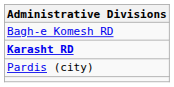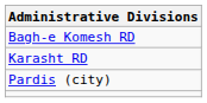row 3 | column 1: bold -> normal
